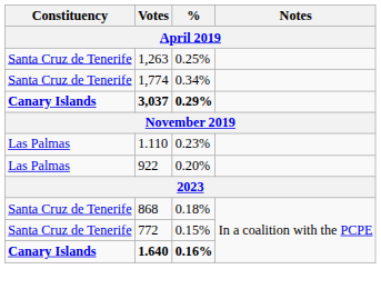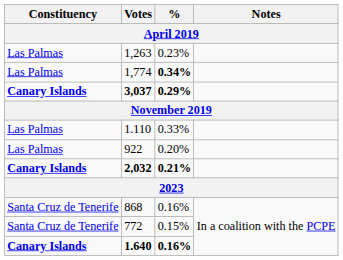1,263 | Constituency: Santa Cruz de Tenerife -> Las Palmas
1,263 | %: 0.25% -> 0.23%
1,774 | Constituency: Santa Cruz de Tenerife -> Las Palmas
1,774 | %: normal -> bold
1.110 | %: 0.23% -> 0.33%
+ row: Canary Islands | 2,032 | 0.21%
868 | %: 0.18% -> 0.16%
